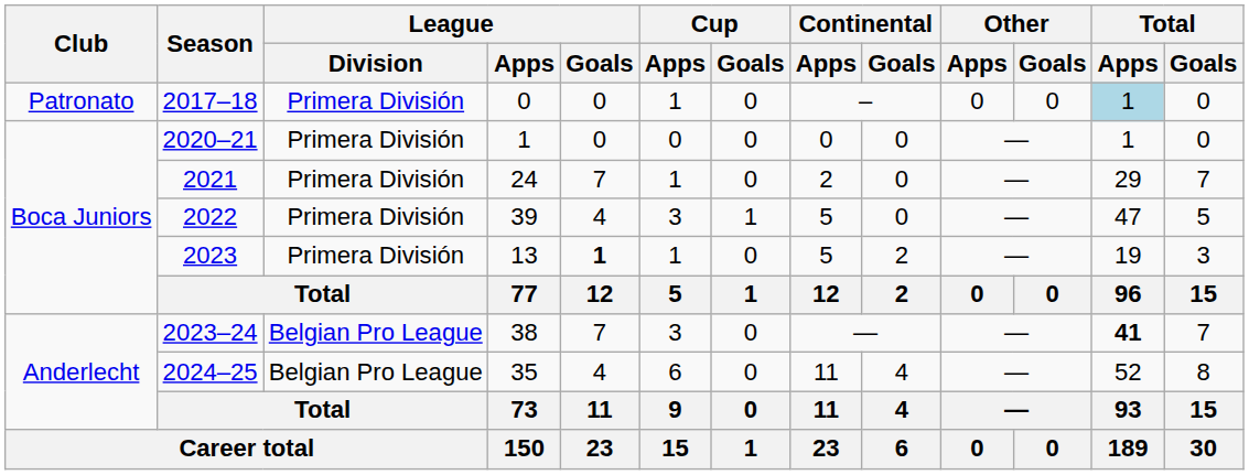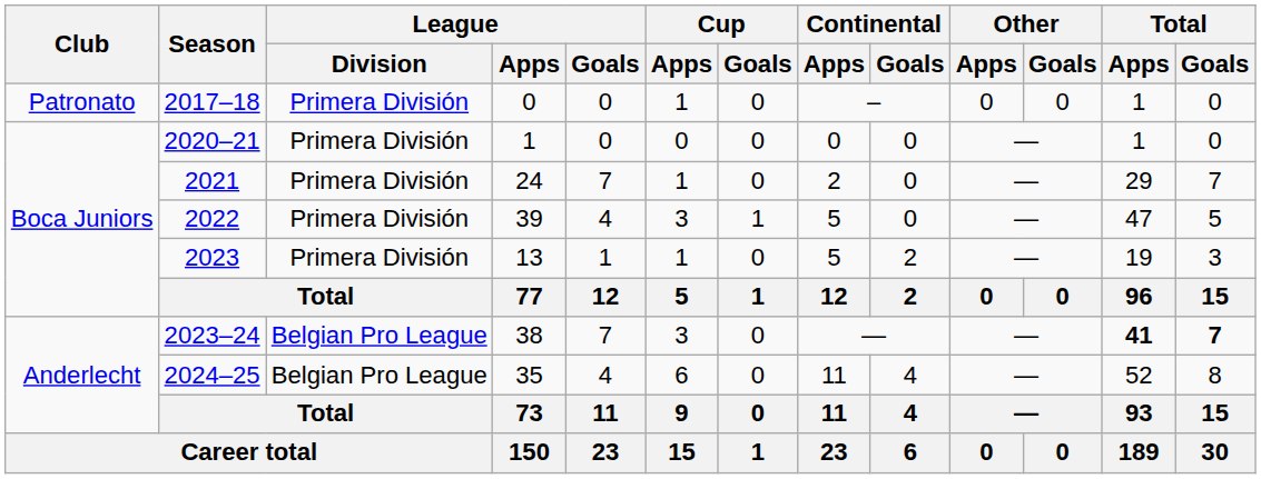2017–18 | Total / Apps: lightblue background -> no background
2023 | League / Goals: bold -> normal
2023–24 | Total / Goals: normal -> bold
